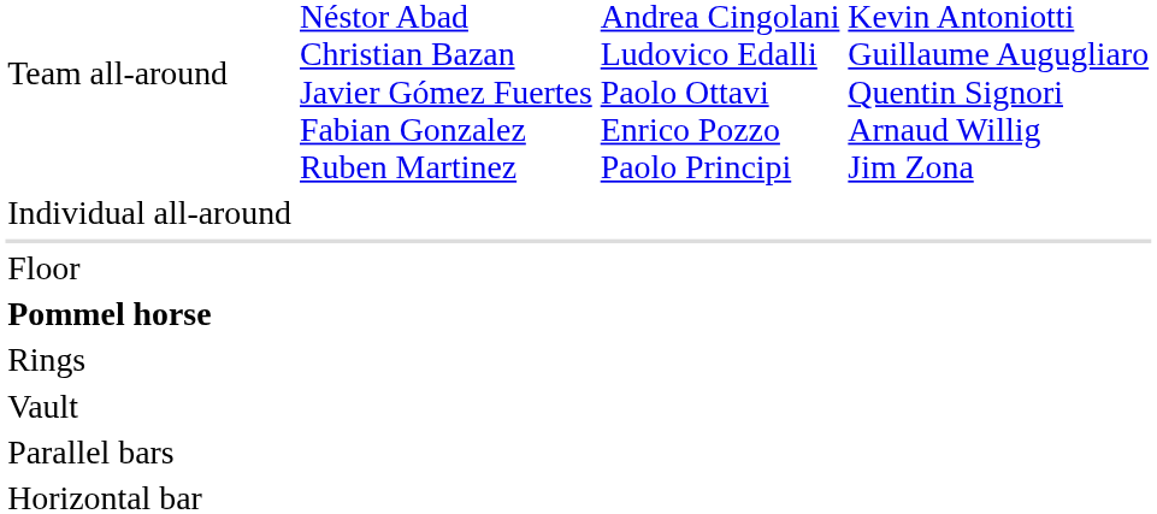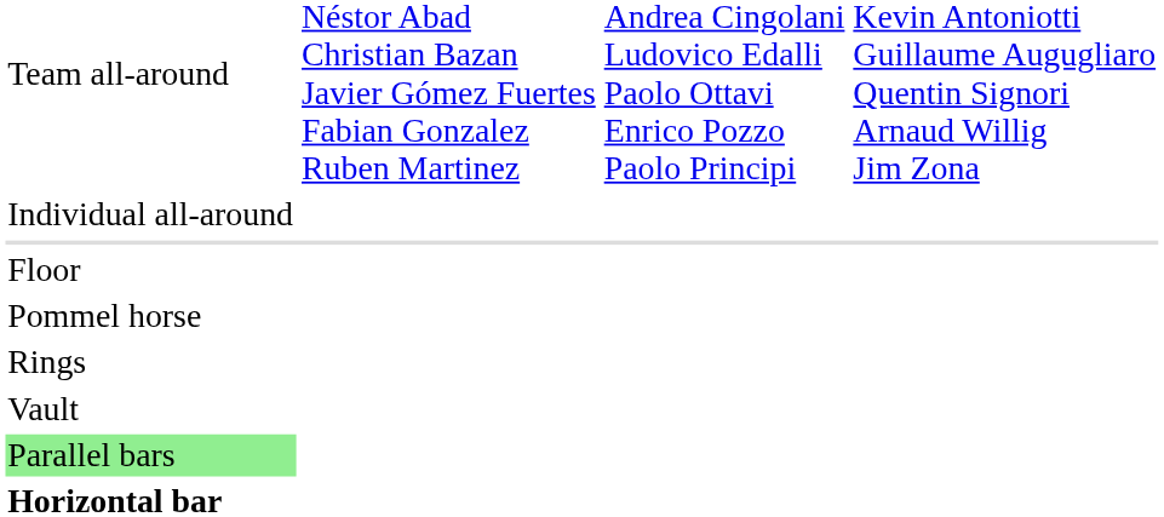Pommel horse | column 1: bold -> normal
Parallel bars | column 1: no background -> lightgreen background
Horizontal bar | column 1: normal -> bold
